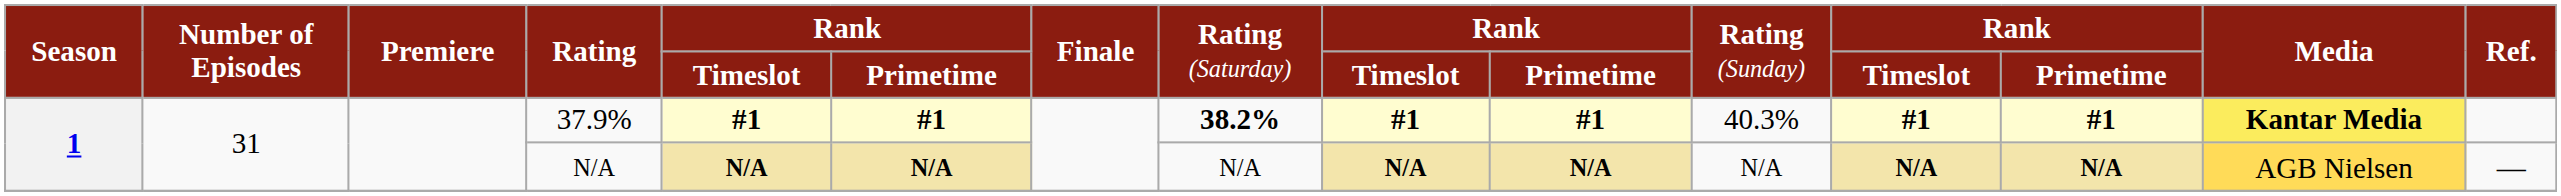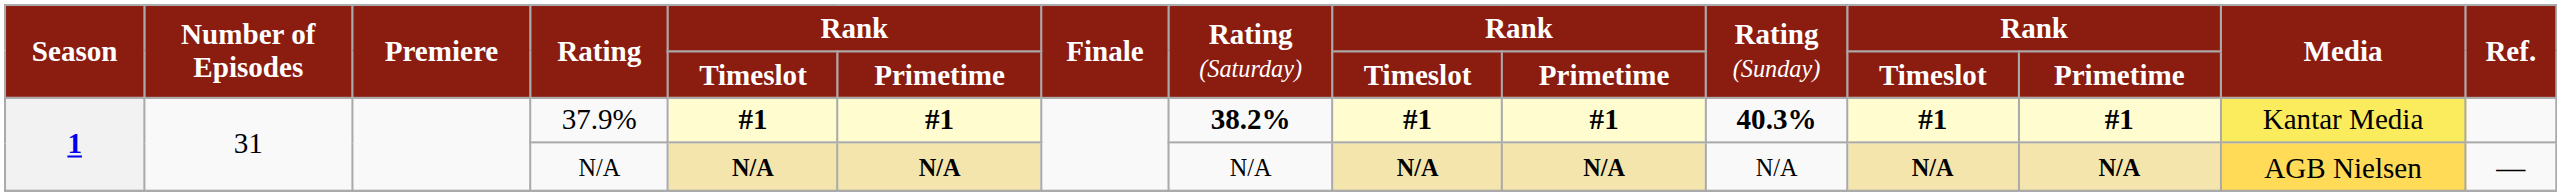37.9% | column 11: normal -> bold
37.9% | column 14: bold -> normal
